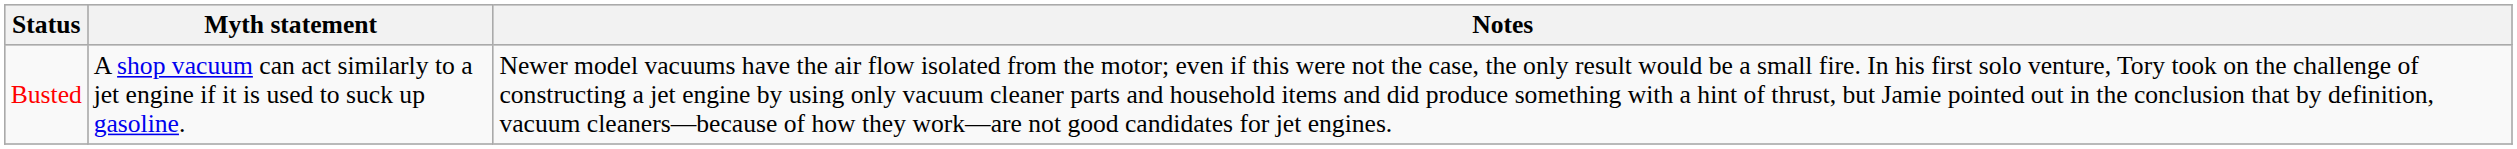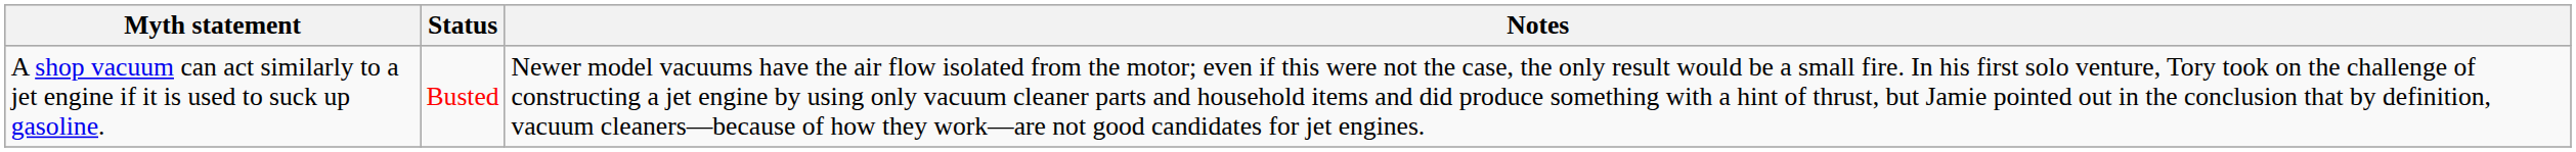columns swapped: Myth statement <-> Status
